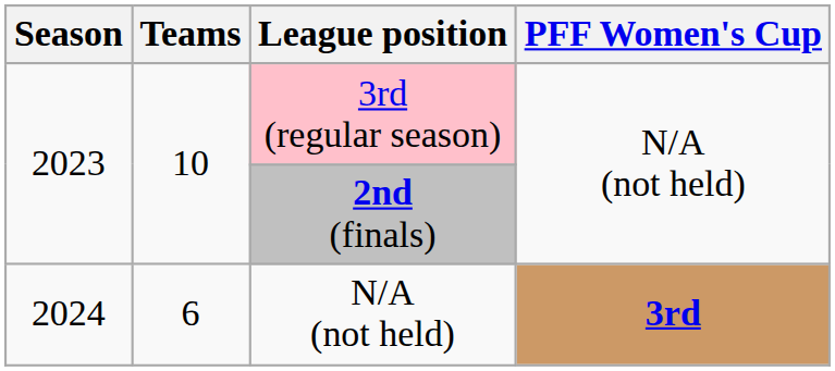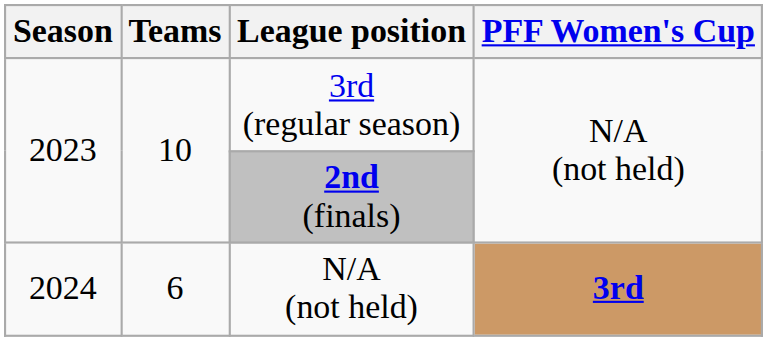3rd (regular season) | League position: pink background -> no background
